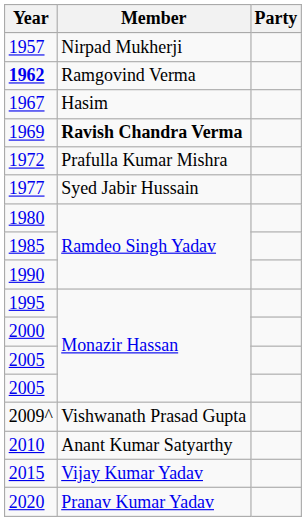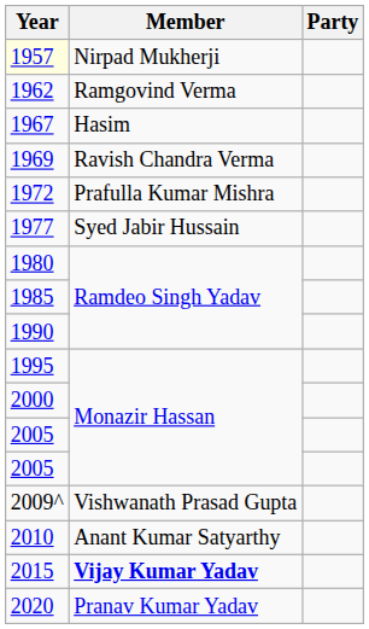1957 | Year: no background -> lightyellow background
1962 | Year: bold -> normal
1969 | Member: bold -> normal
2015 | Member: normal -> bold
